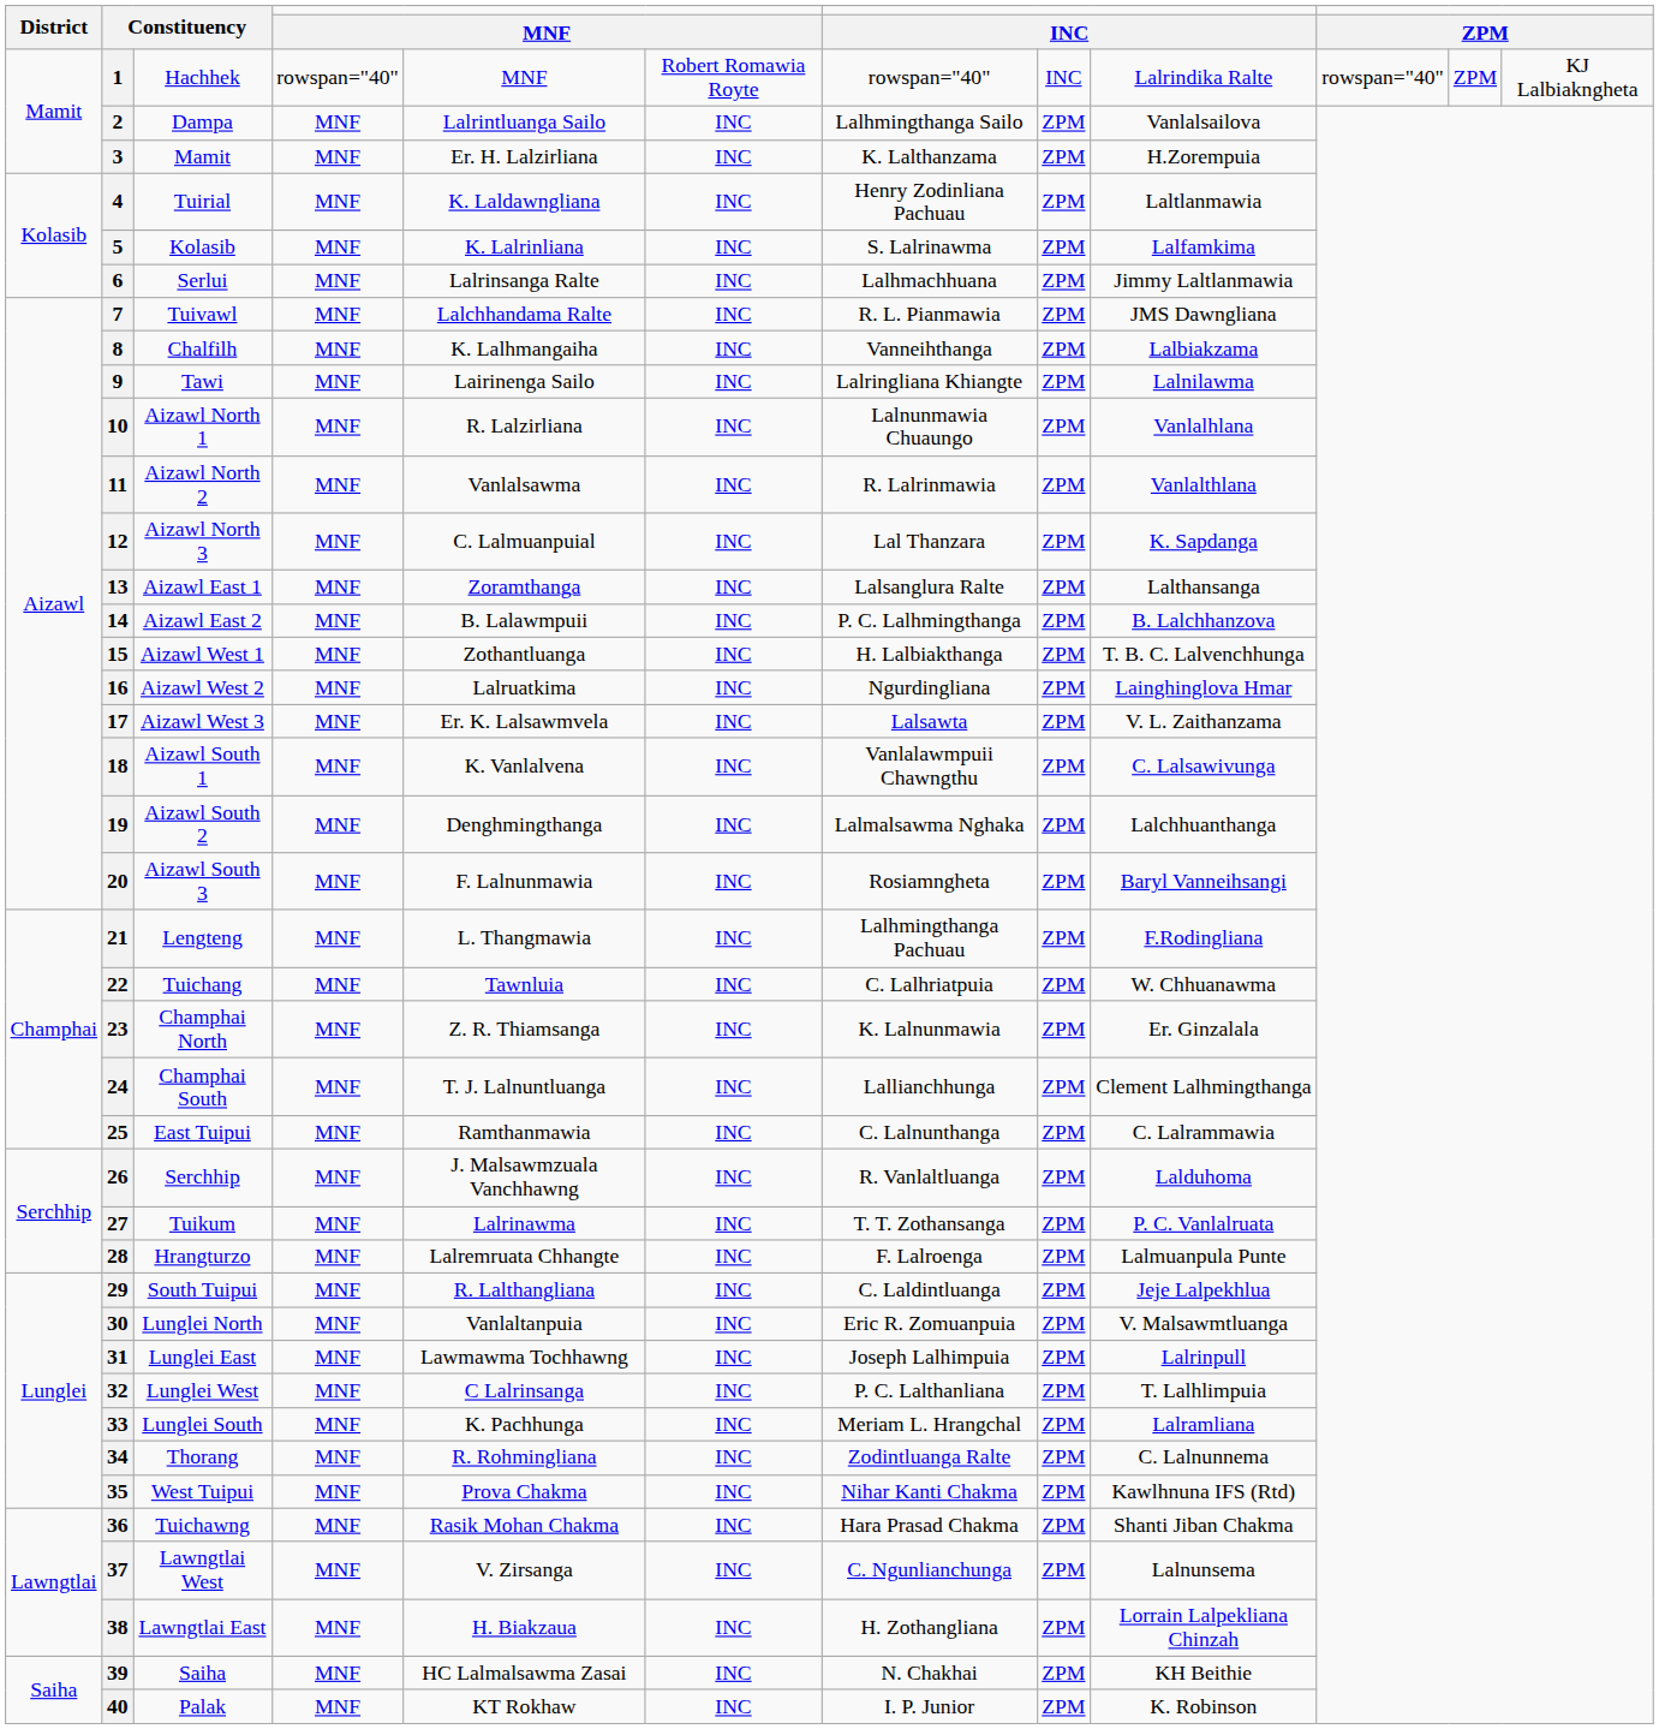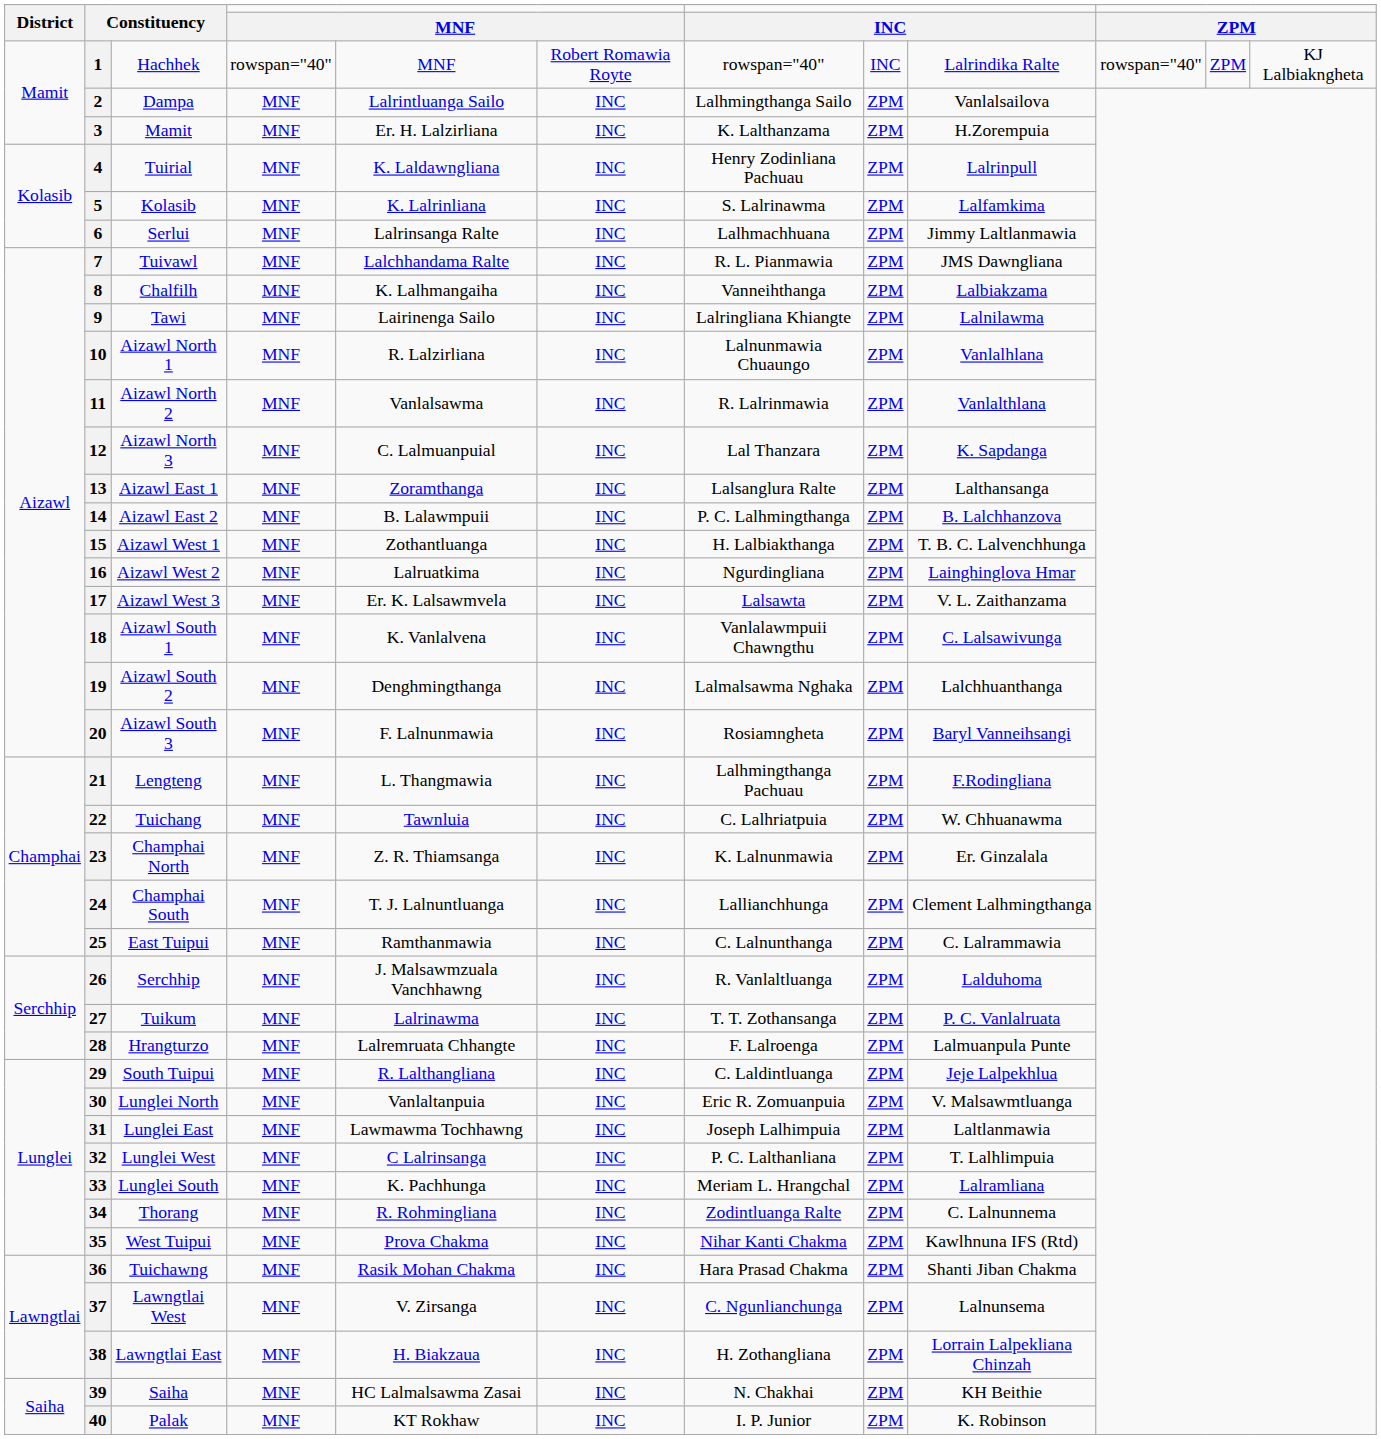4 | column 9: Laltlanmawia -> Lalrinpull
31 | column 9: Lalrinpull -> Laltlanmawia
